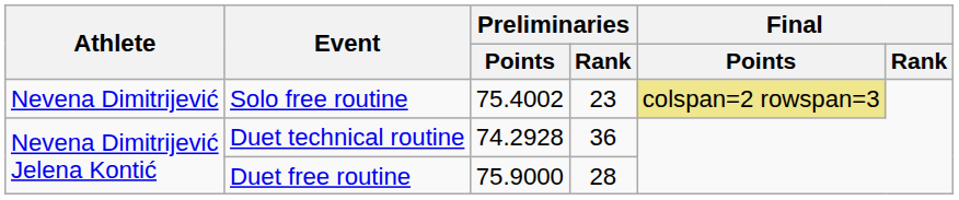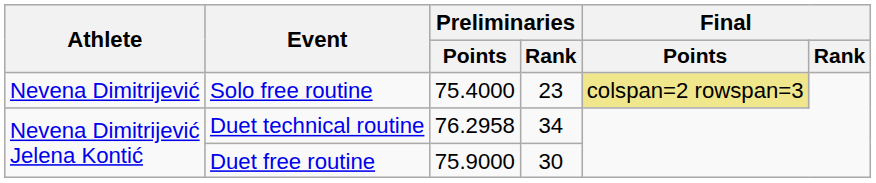Solo free routine | Preliminaries / Points: 75.4002 -> 75.4000
Duet technical routine | Preliminaries / Points: 74.2928 -> 76.2958
Duet technical routine | Preliminaries / Rank: 36 -> 34
Duet free routine | Preliminaries / Rank: 28 -> 30
